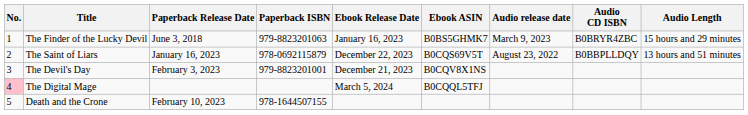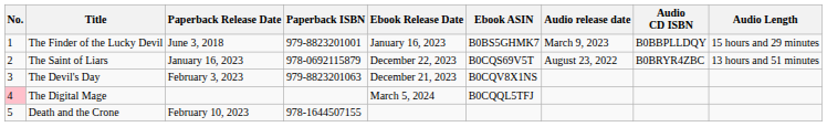The Finder of the Lucky Devil | Paperback ISBN: 979-8823201063 -> 979-8823201001
The Finder of the Lucky Devil | Audio CD ISBN: B0BRYR4ZBC -> B0BBPLLDQY
The Saint of Liars | Audio CD ISBN: B0BBPLLDQY -> B0BRYR4ZBC
The Devil's Day | Paperback ISBN: 979-8823201001 -> 979-8823201063
